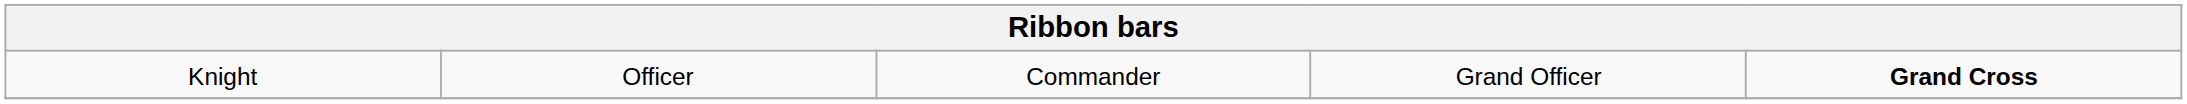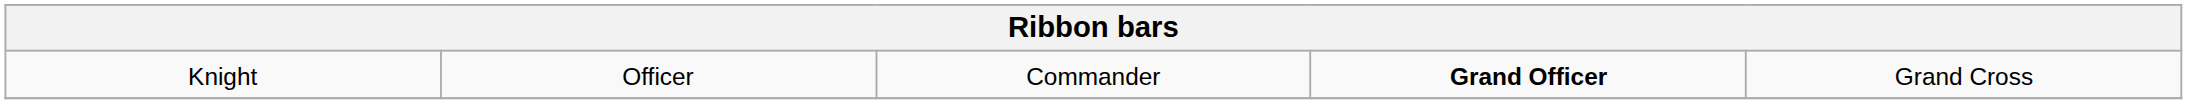Knight | column 4: normal -> bold
Knight | column 5: bold -> normal
